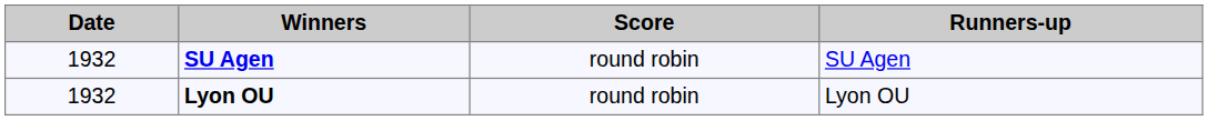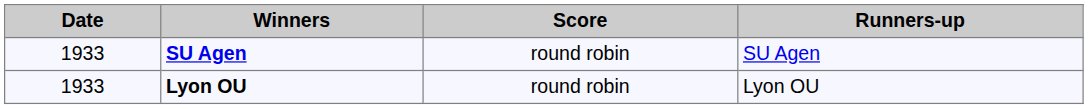row 2 | Date: 1932 -> 1933
row 3 | Date: 1932 -> 1933
